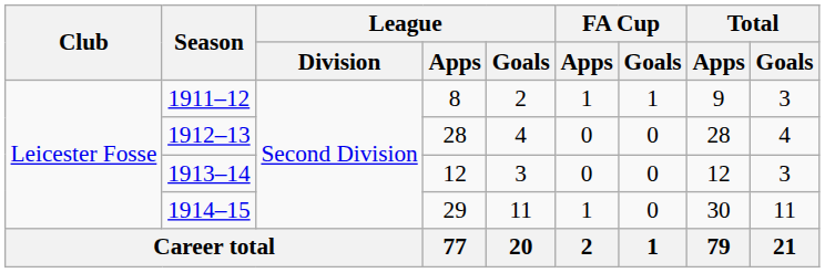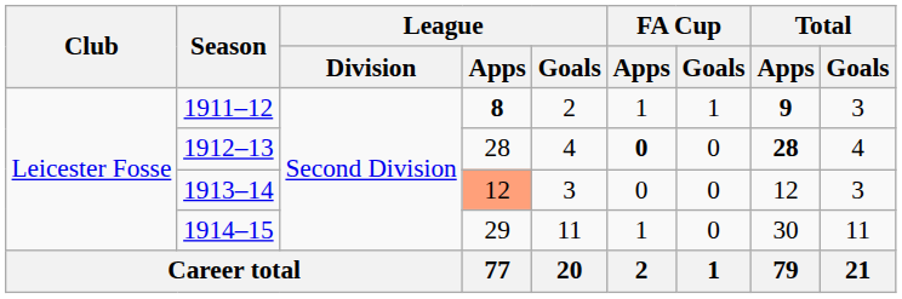1911–12 | League / Apps: normal -> bold
1911–12 | Total / Apps: normal -> bold
1912–13 | FA Cup / Apps: normal -> bold
1912–13 | Total / Apps: normal -> bold
1913–14 | League / Apps: no background -> lightsalmon background
